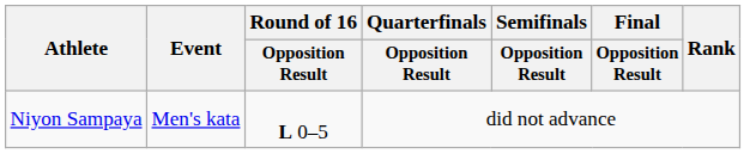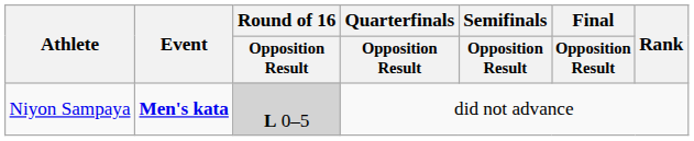Niyon Sampaya | Event: normal -> bold
Niyon Sampaya | Round of 16 / Opposition Result: no background -> lightgrey background
